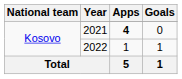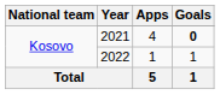2021 | Apps: bold -> normal
2021 | Goals: normal -> bold
